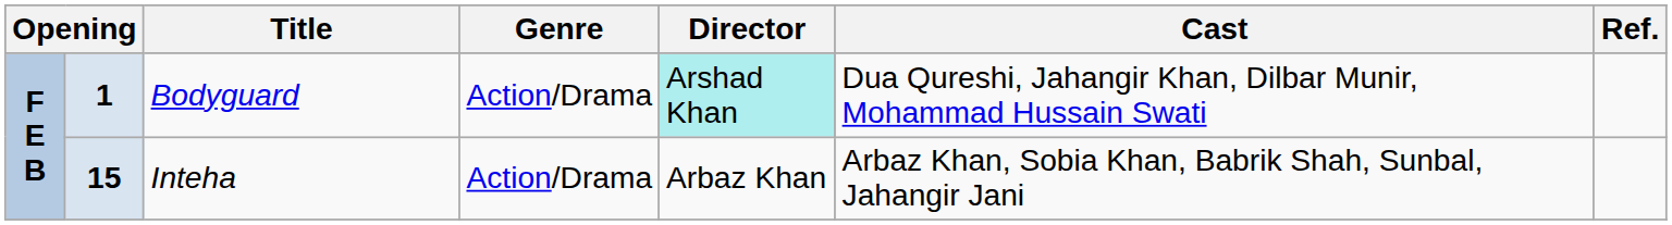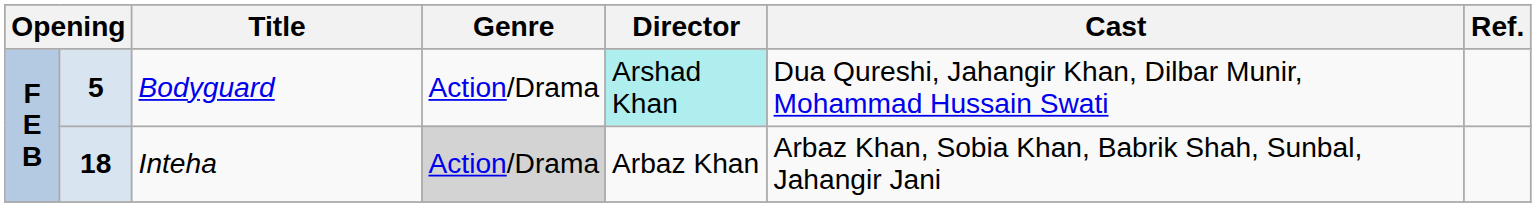Bodyguard | column 2: 1 -> 5
Inteha | column 2: 15 -> 18
Inteha | Genre: no background -> lightgrey background
